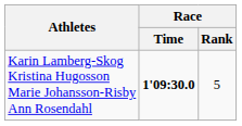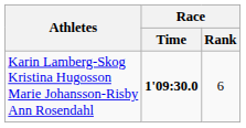row 3 | Race / Rank: 5 -> 6
